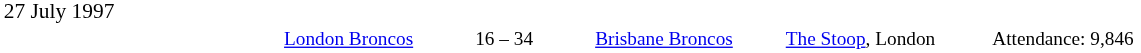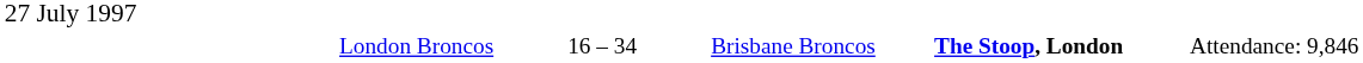London Broncos | column 4: normal -> bold
